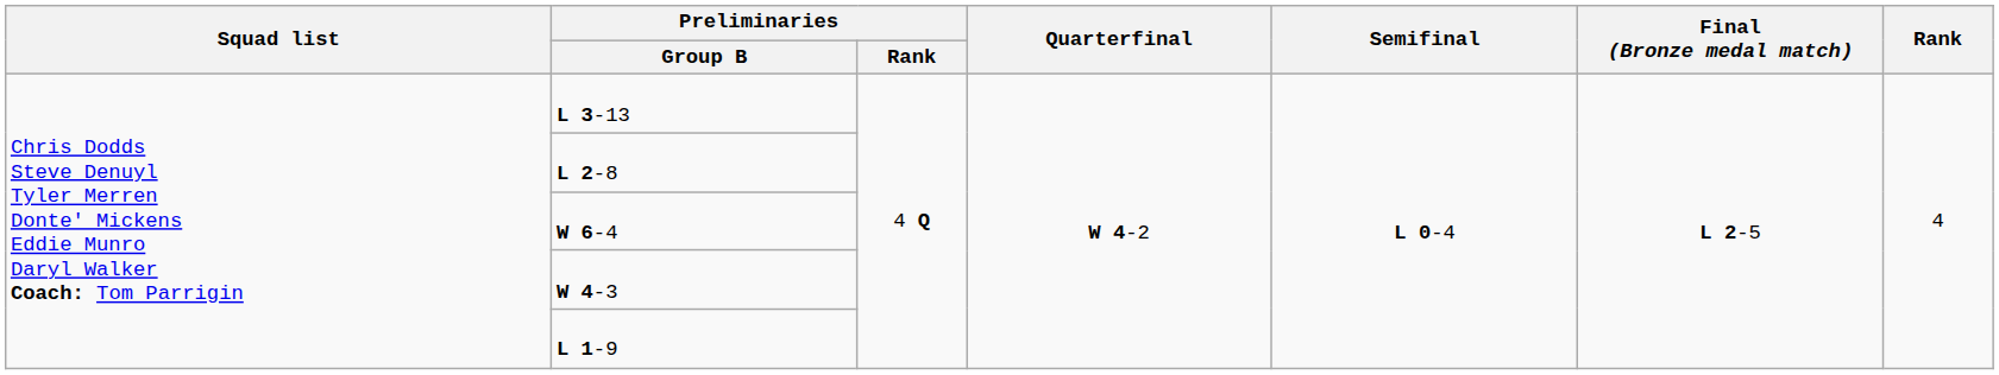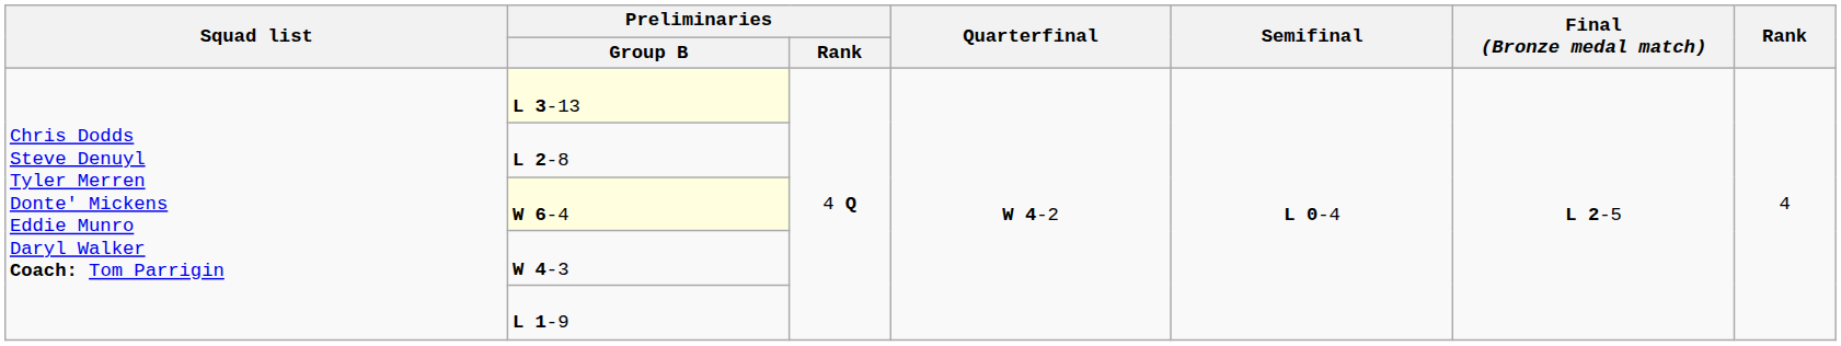L 3-13 | Preliminaries / Group B: no background -> lightyellow background
W 6-4 | Preliminaries / Group B: no background -> lightyellow background
